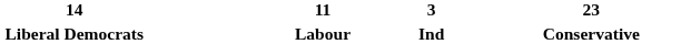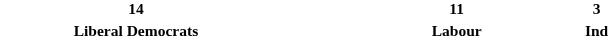- column: 23 | Conservative
